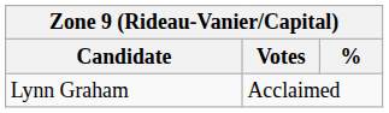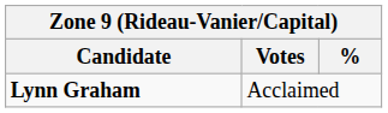Lynn Graham | Candidate: normal -> bold
